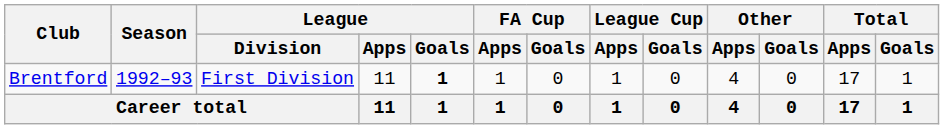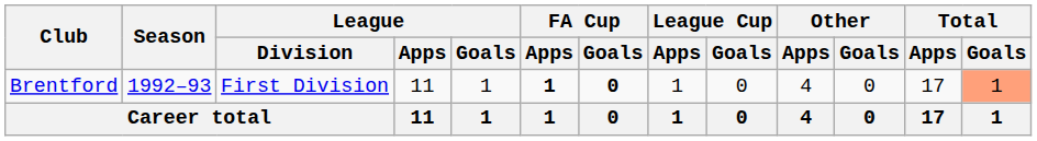Brentford | League / Goals: bold -> normal
Brentford | FA Cup / Apps: normal -> bold
Brentford | FA Cup / Goals: normal -> bold
Brentford | Total / Goals: no background -> lightsalmon background
